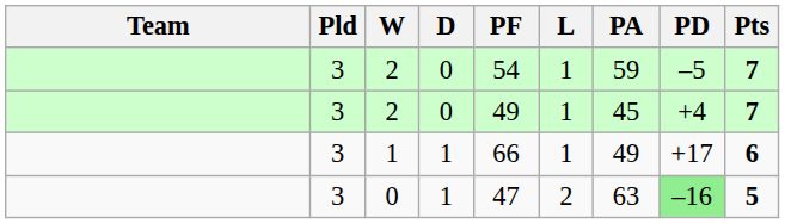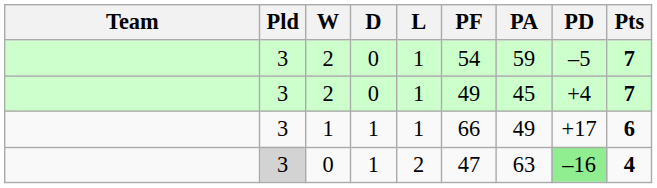columns swapped: L <-> PF
row 5 | Pld: no background -> lightgrey background
row 5 | Pts: 5 -> 4
